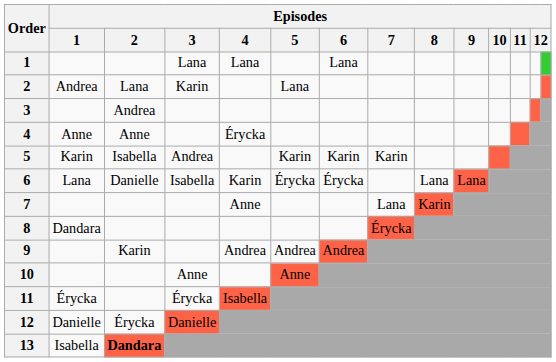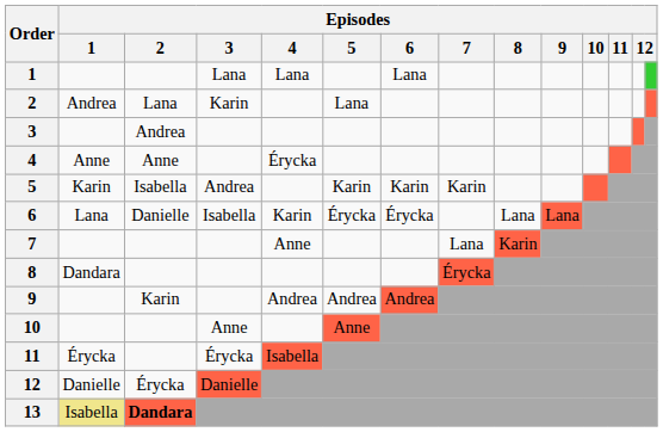13 | Episodes / 1: no background -> khaki background
